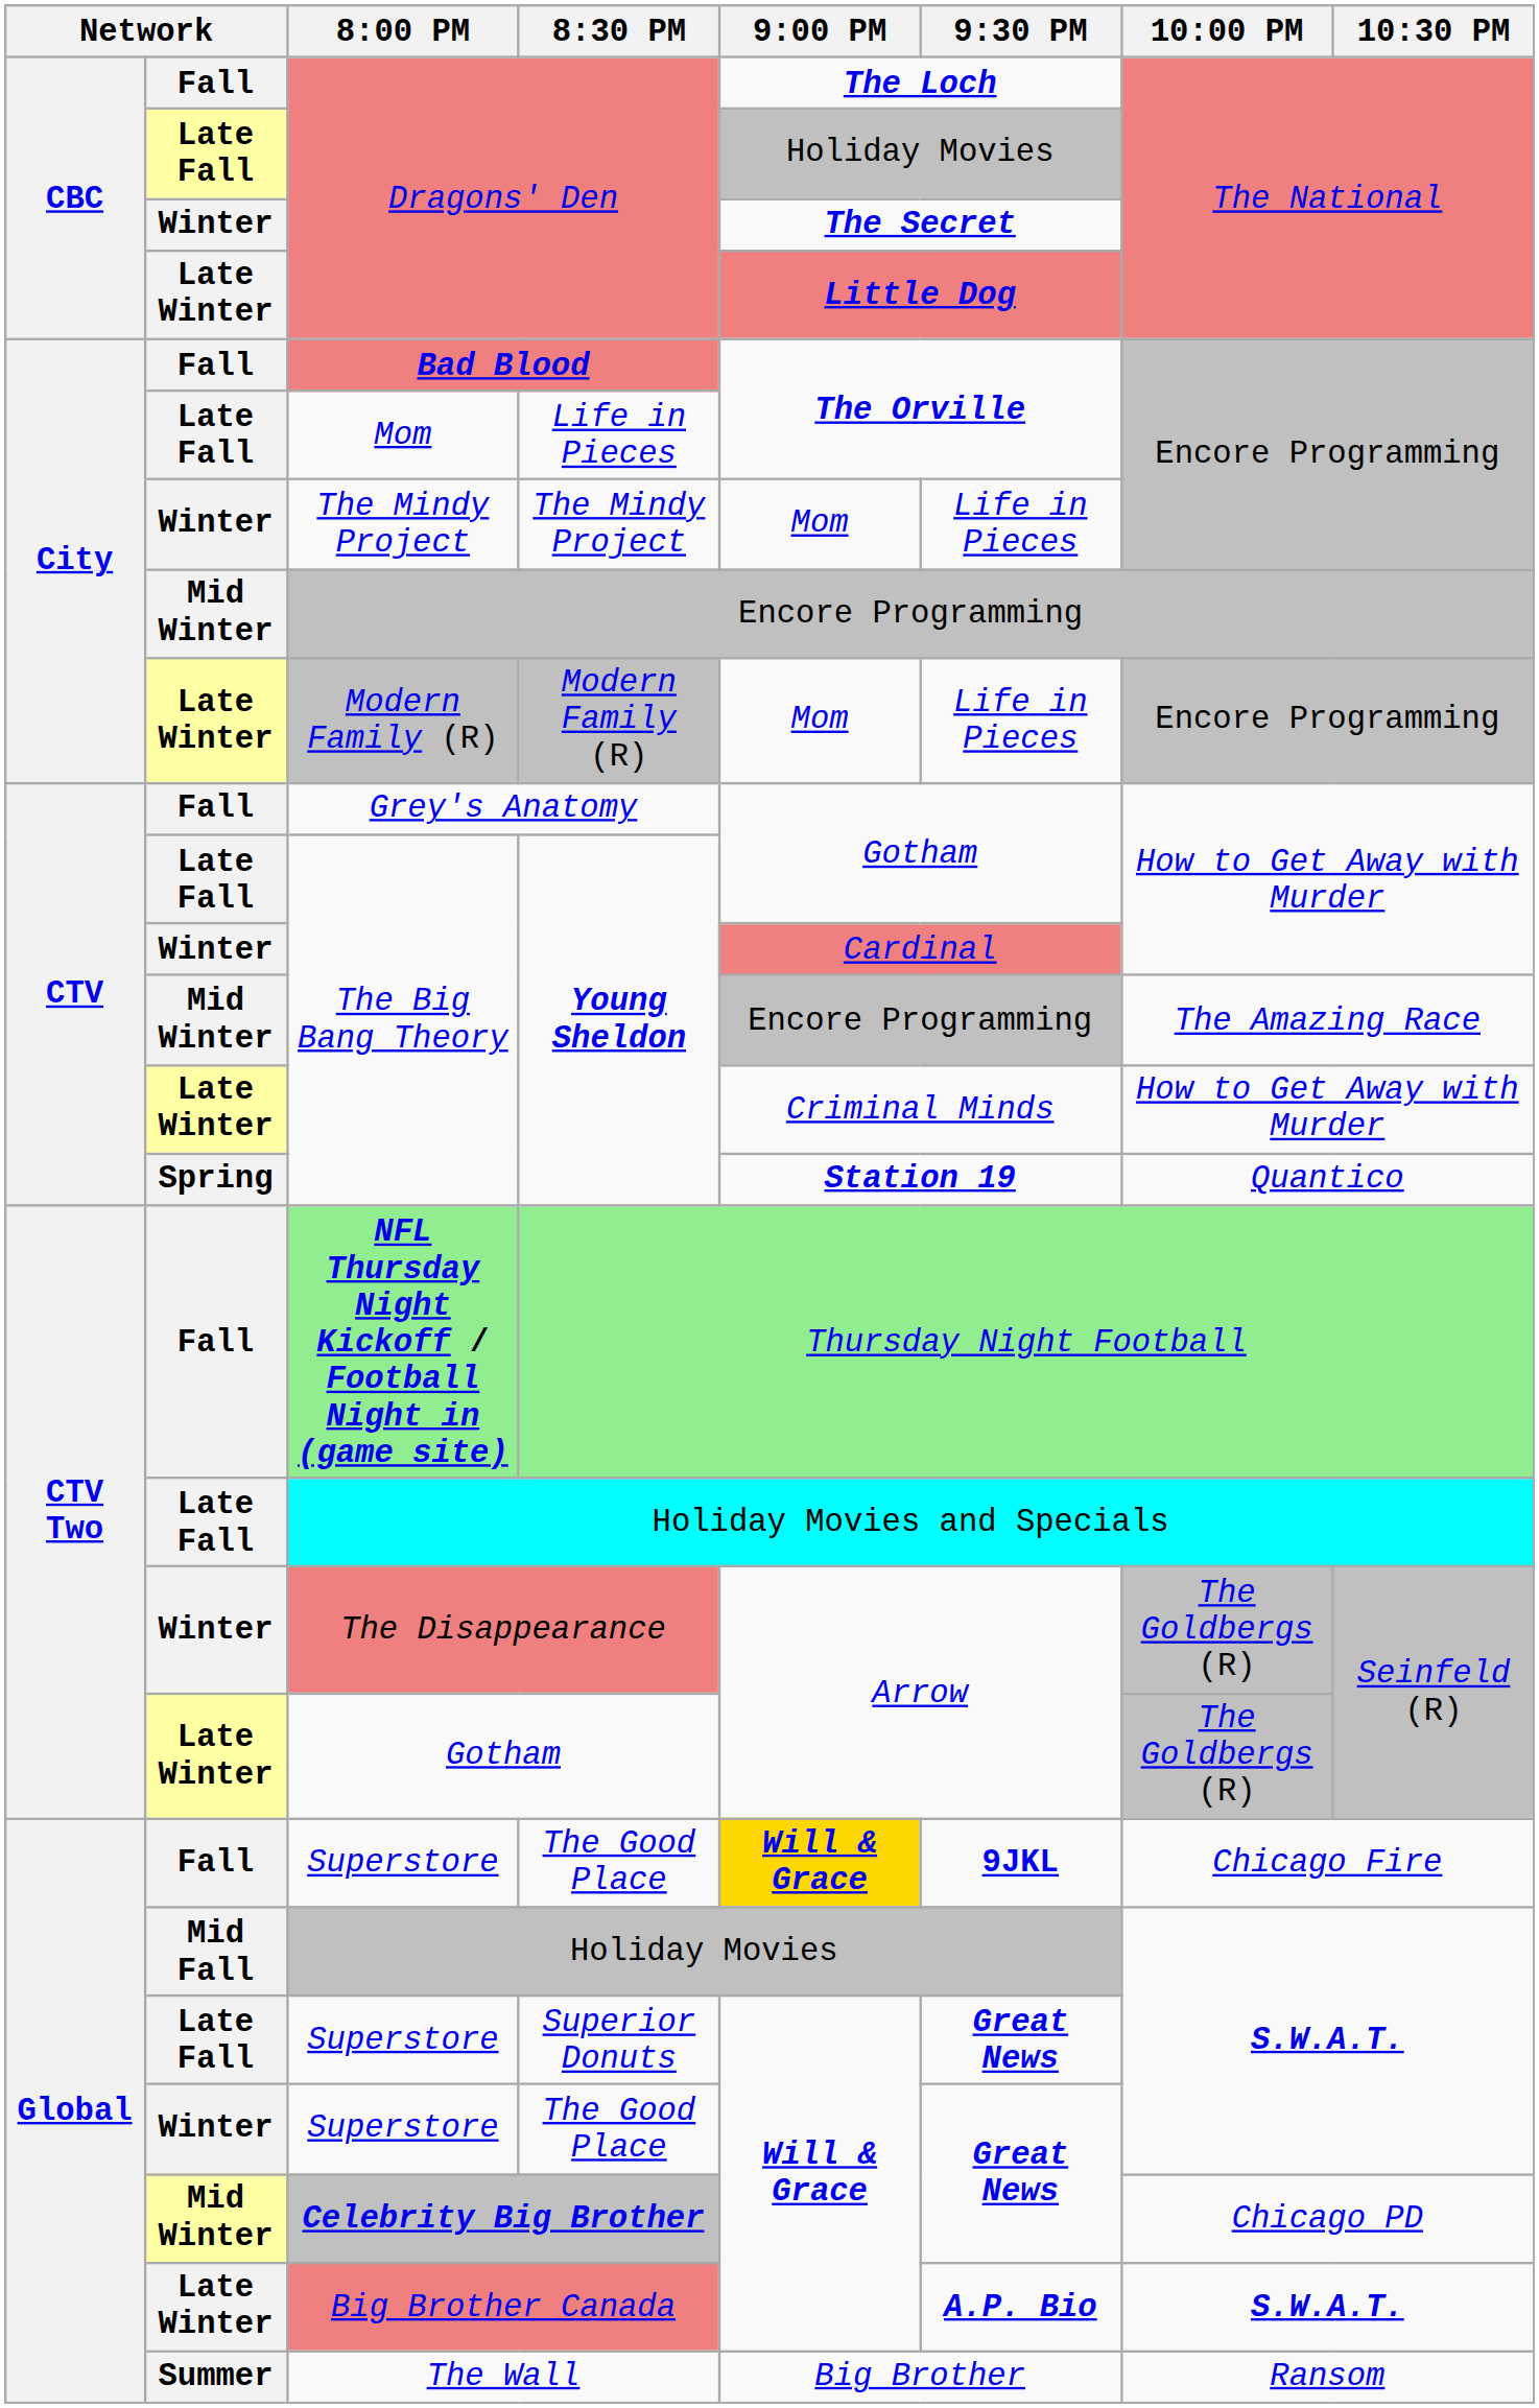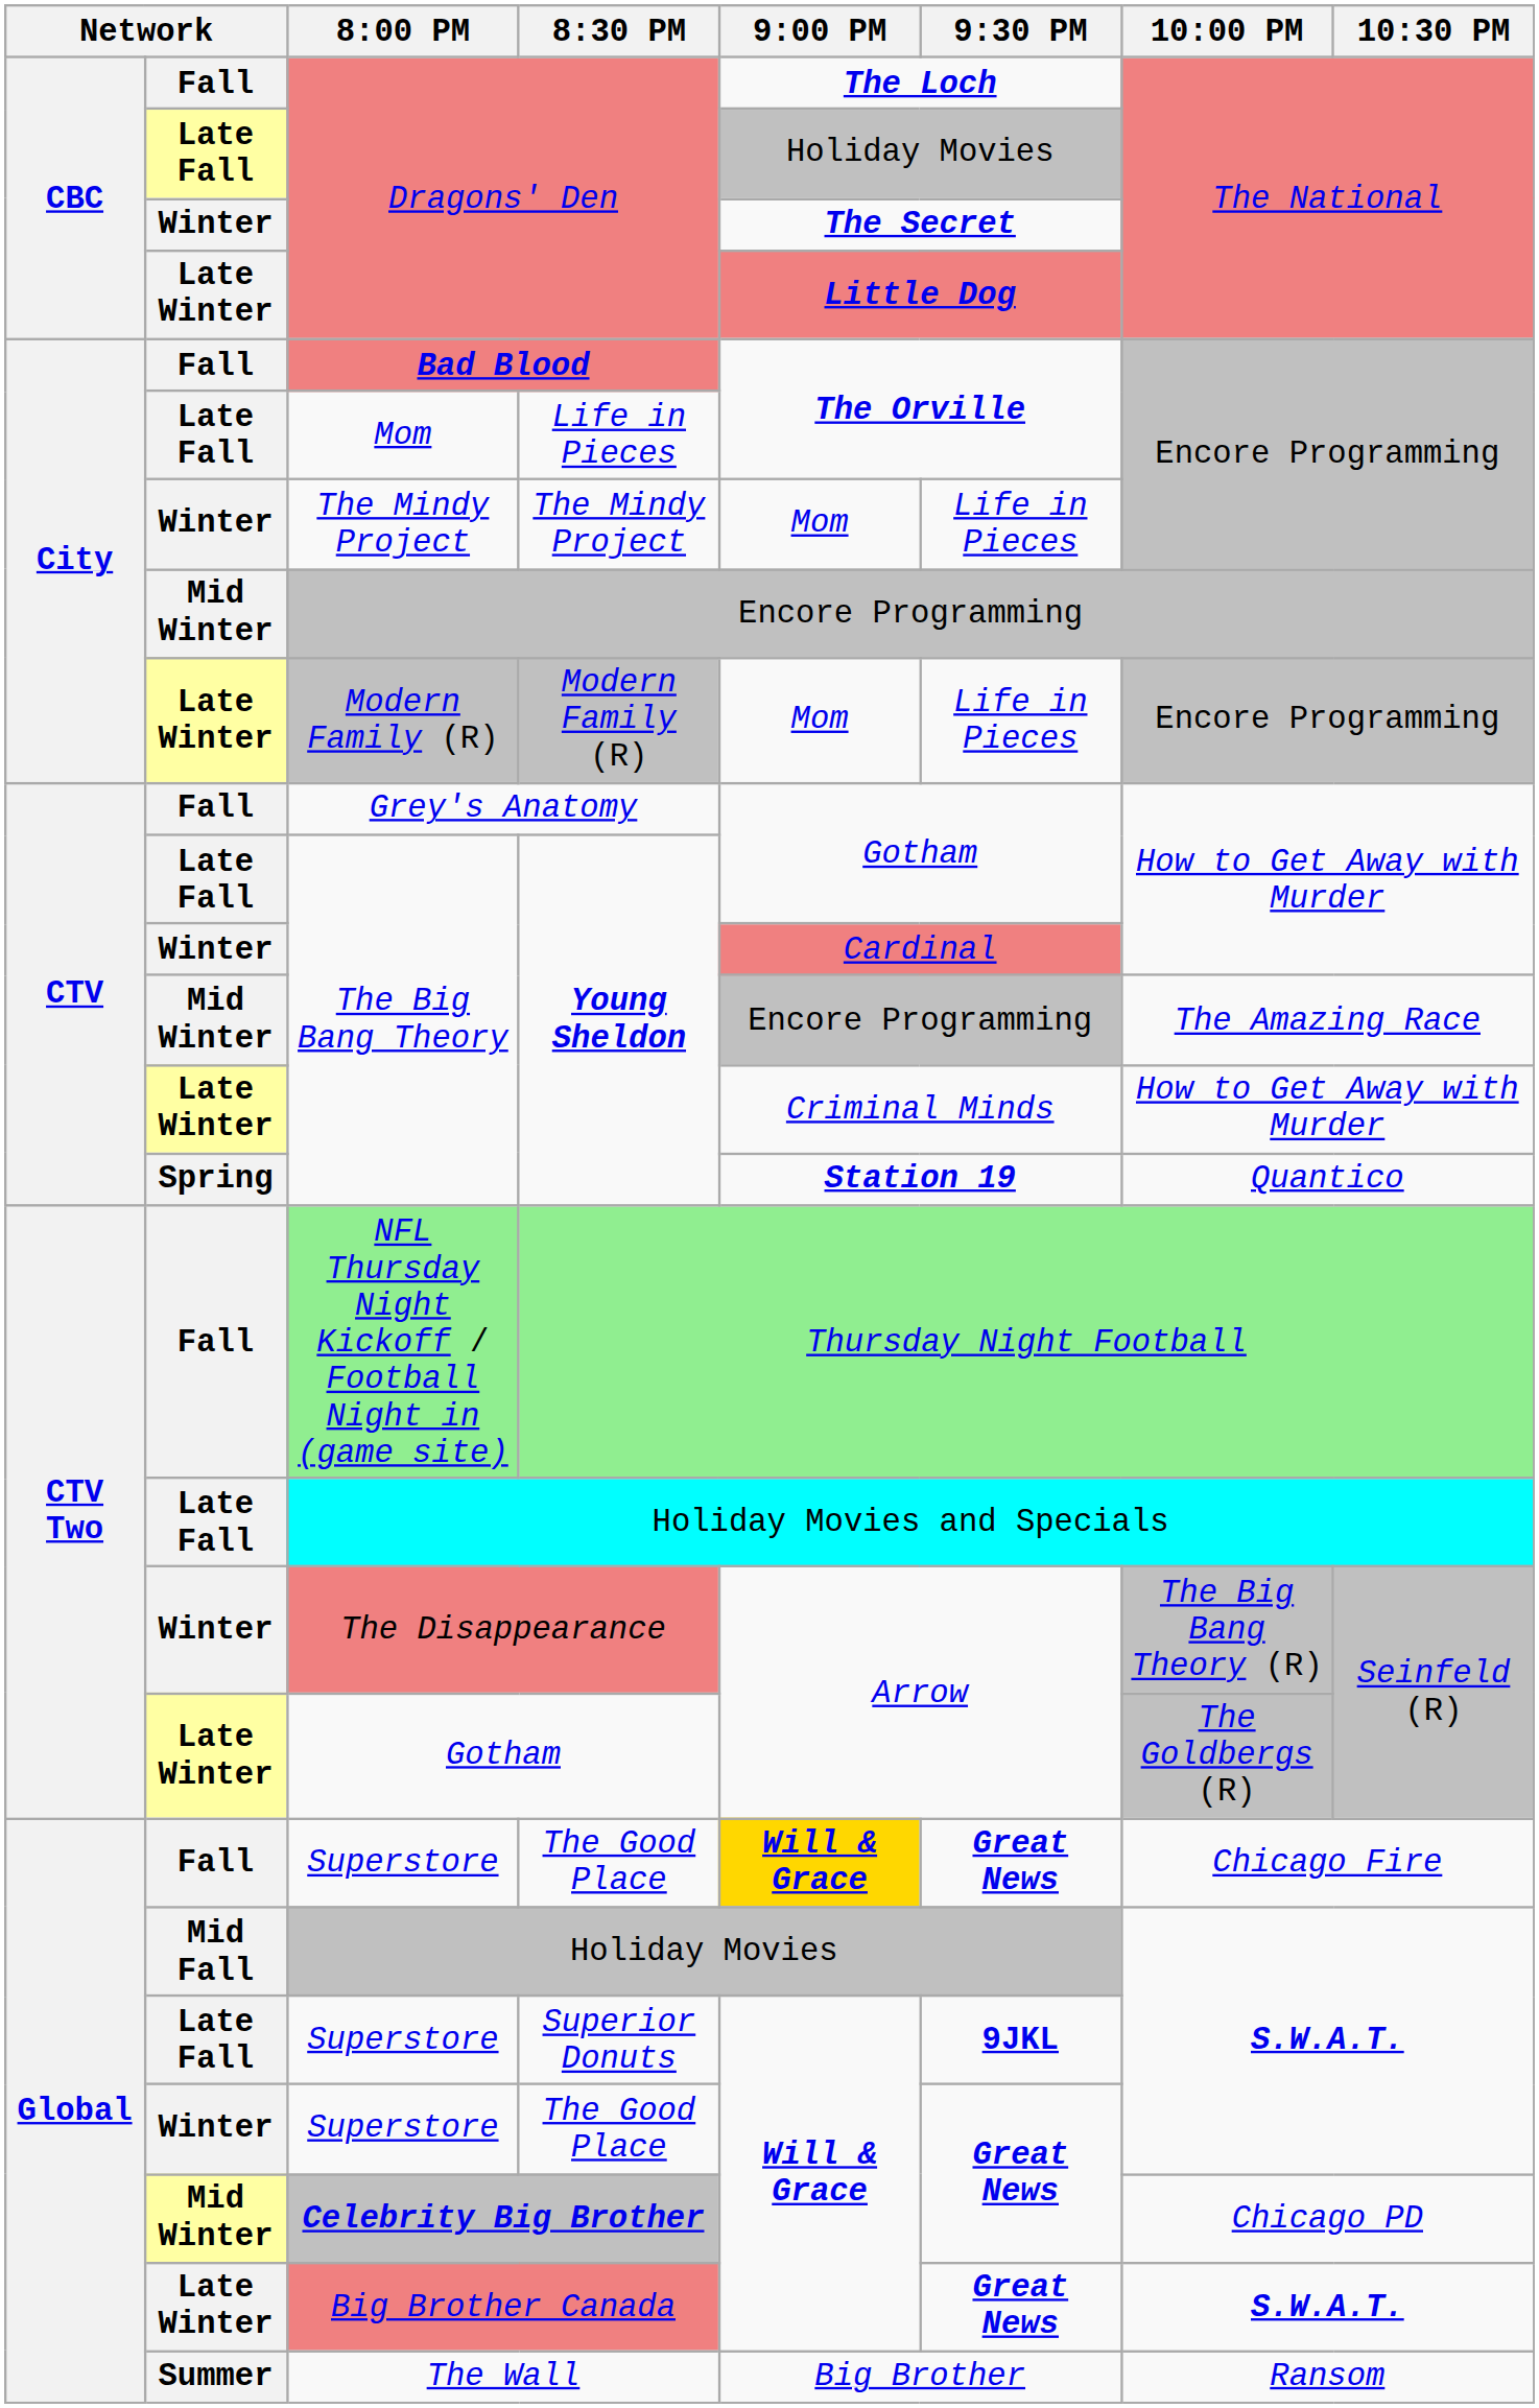Thursday Night Football | 8:00 PM: bold -> normal
The Disappearance | 10:00 PM: The Goldbergs (R) -> The Big Bang Theory (R)
Fall / The Good Place | 9:30 PM: 9JKL -> Great News
Superior Donuts | 9:30 PM: Great News -> 9JKL
Big Brother Canada | 9:30 PM: A.P. Bio -> Great News
